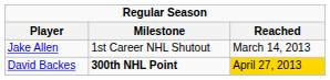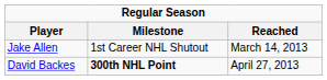David Backes | Reached: gold background -> no background
